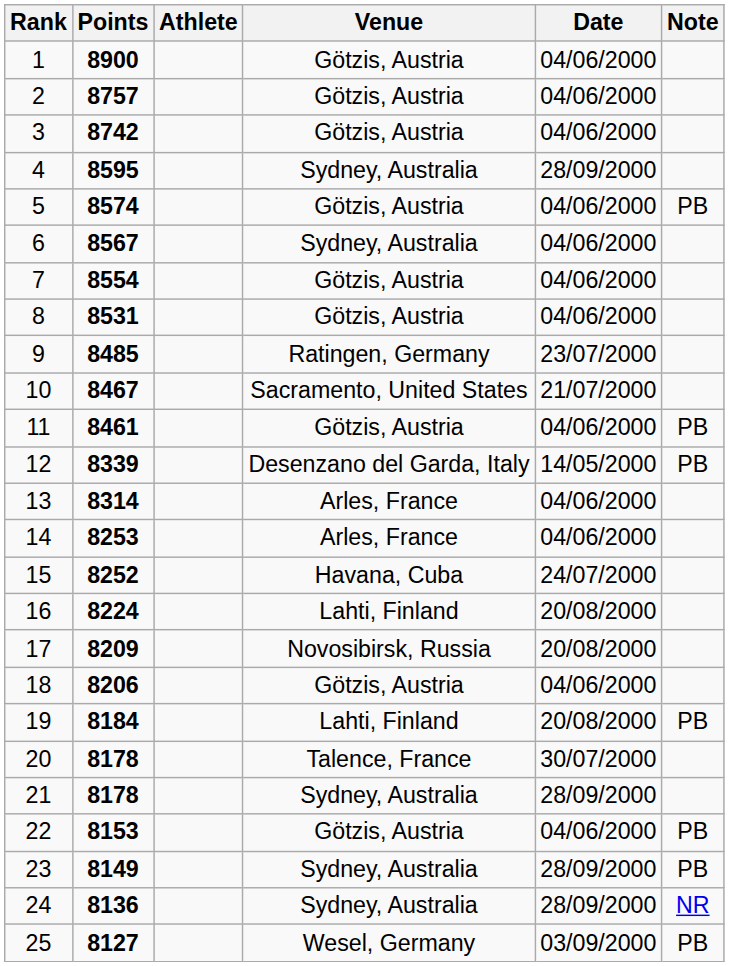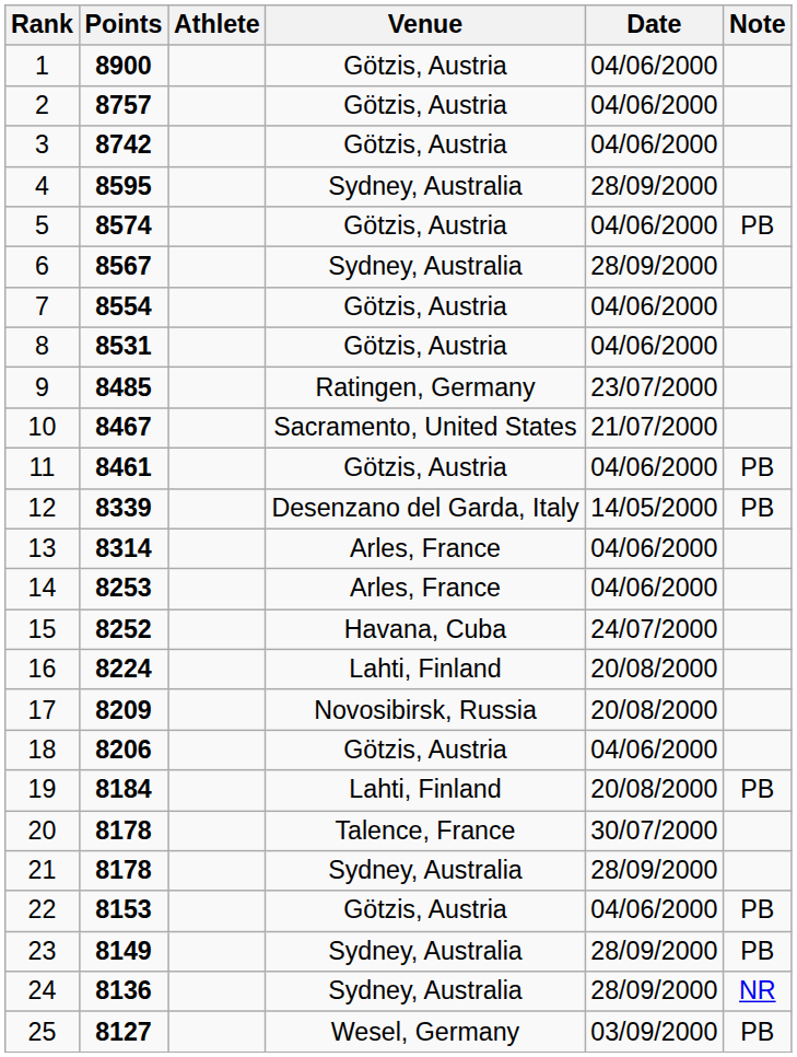6 | Date: 04/06/2000 -> 28/09/2000
